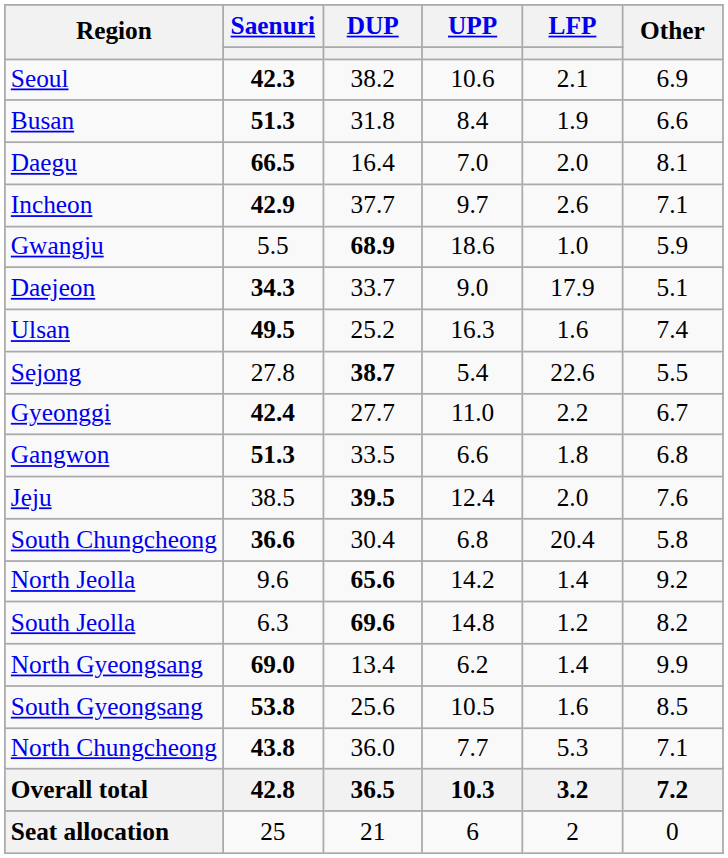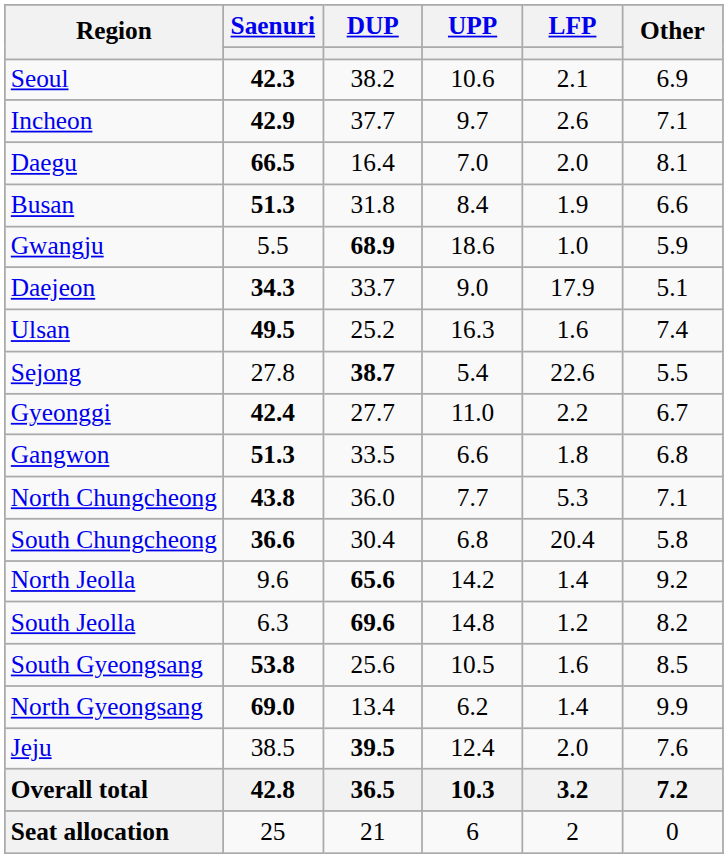rows swapped: Busan <-> Incheon
rows swapped: North Chungcheong <-> Jeju
rows swapped: North Gyeongsang <-> South Gyeongsang
